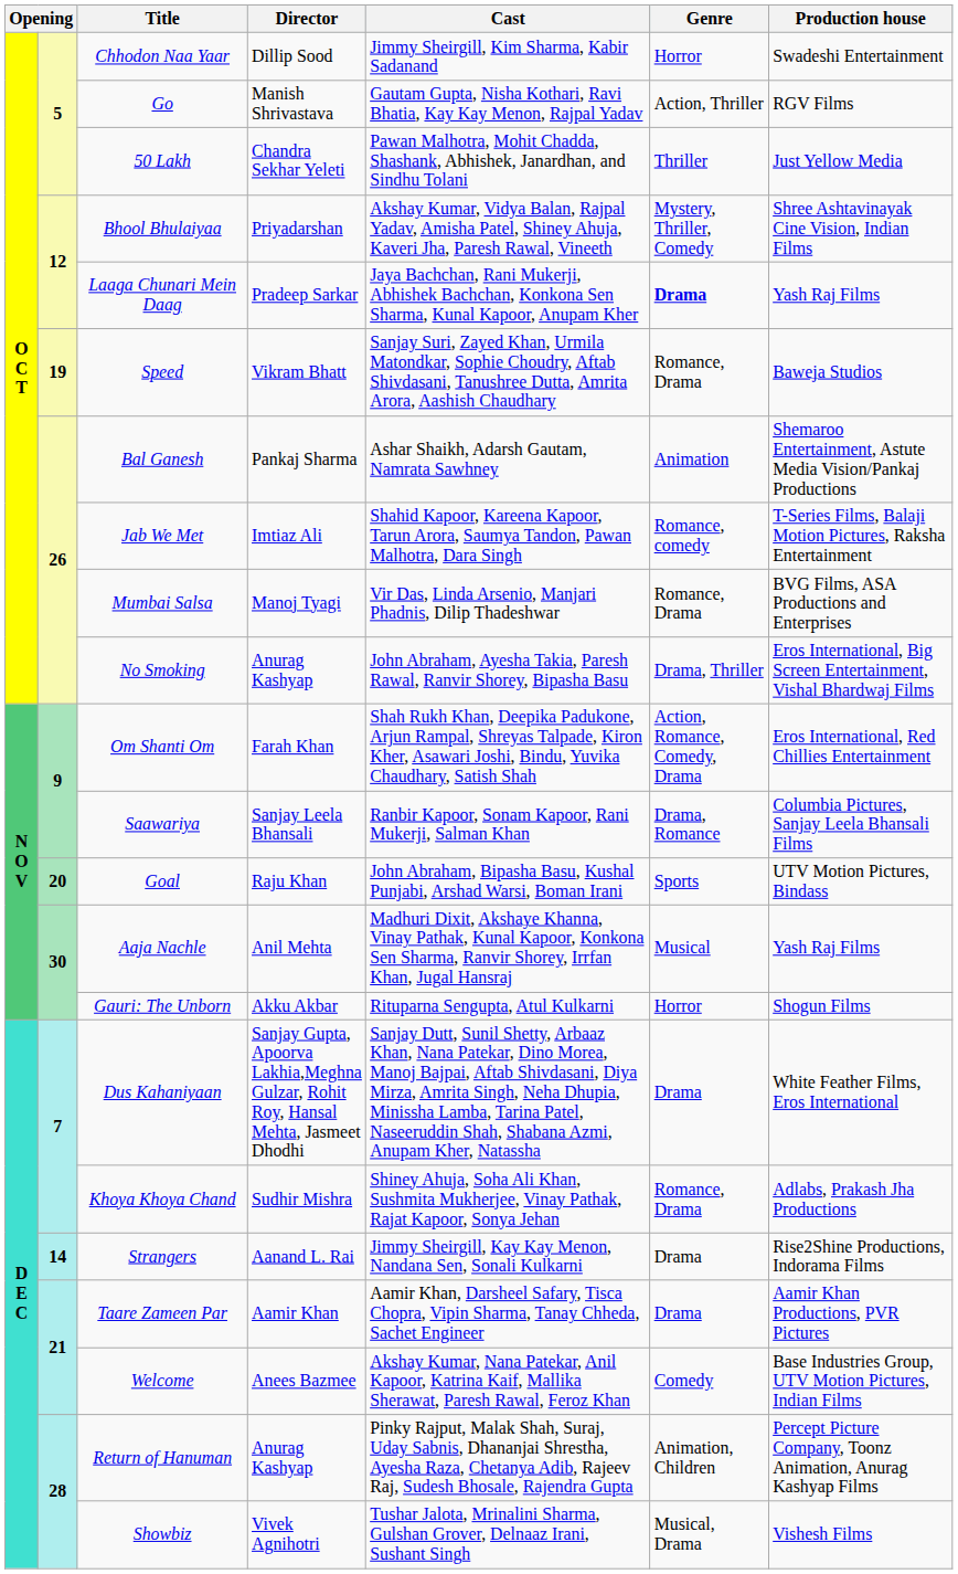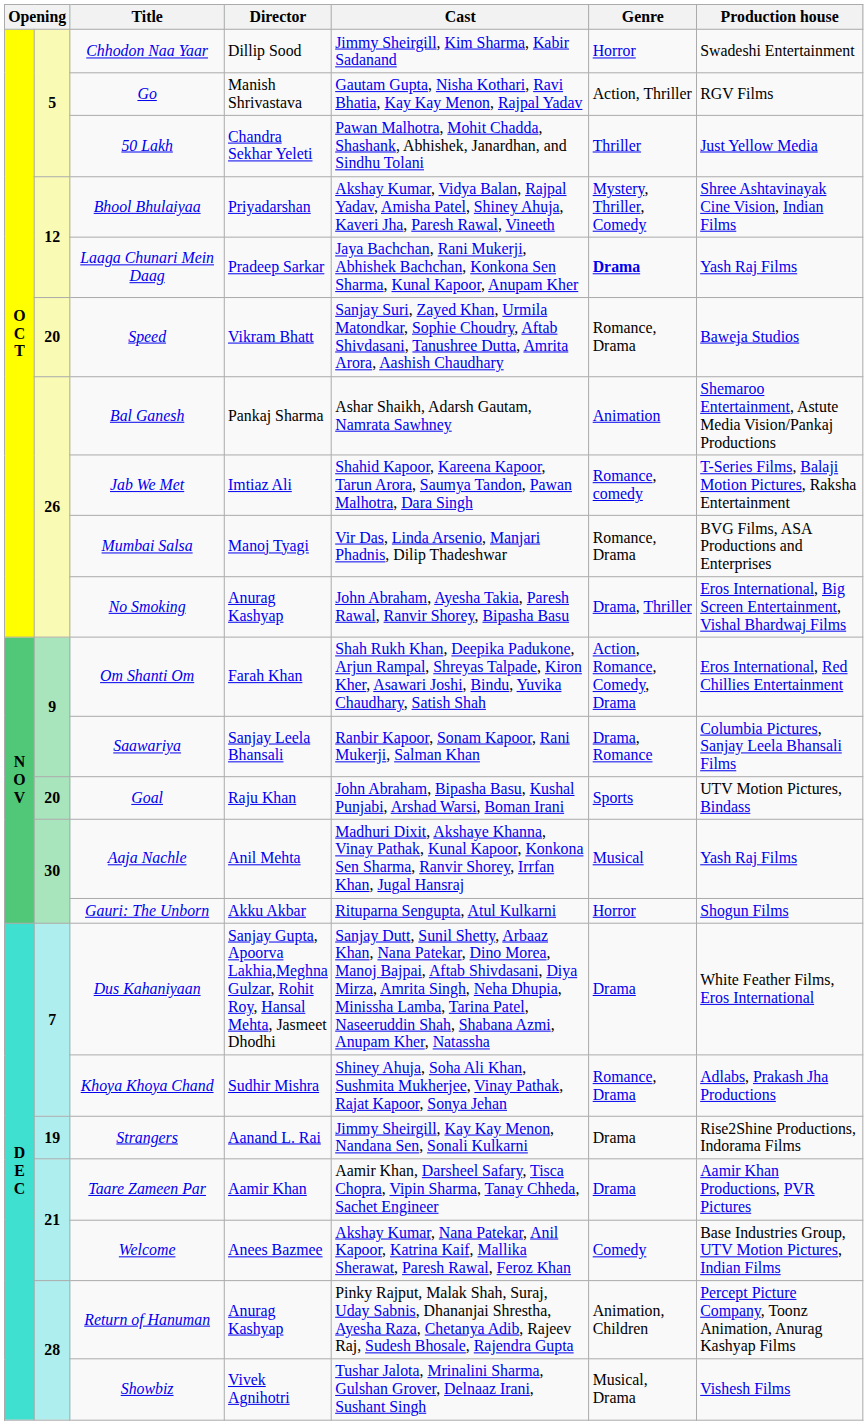Speed | column 2: 19 -> 20
Strangers | column 2: 14 -> 19
